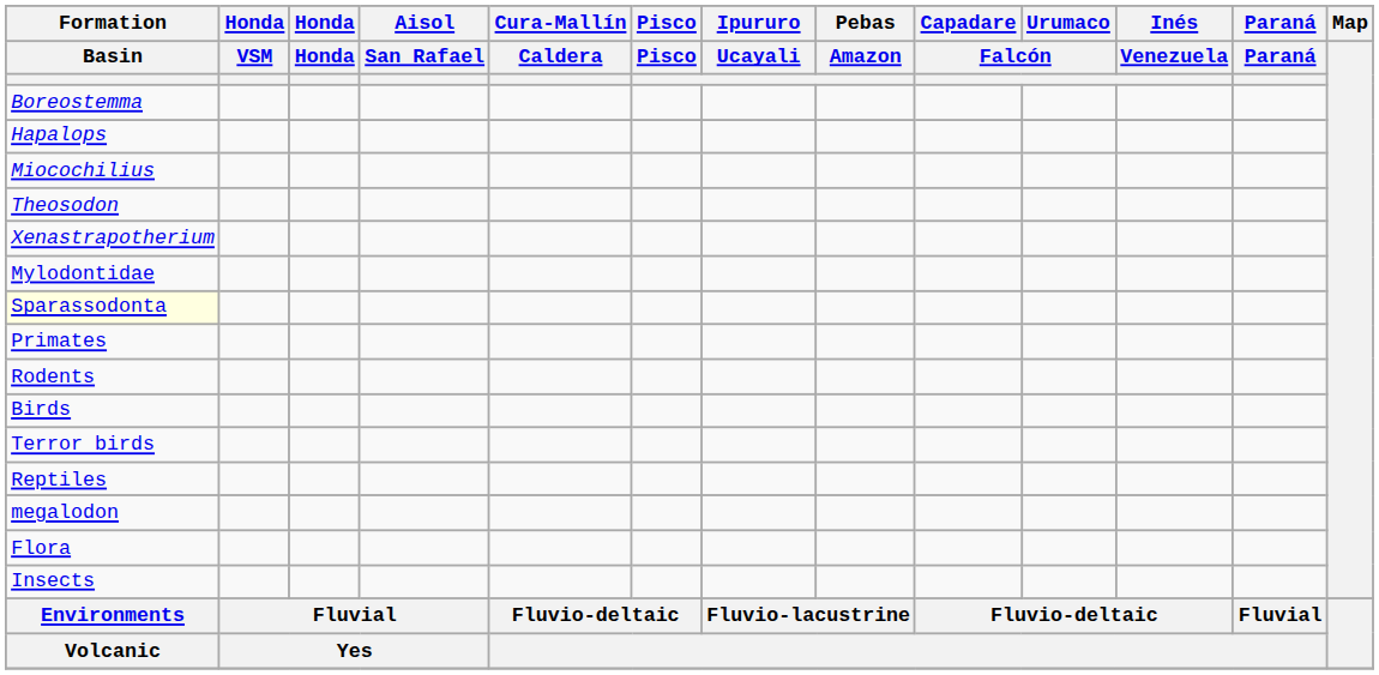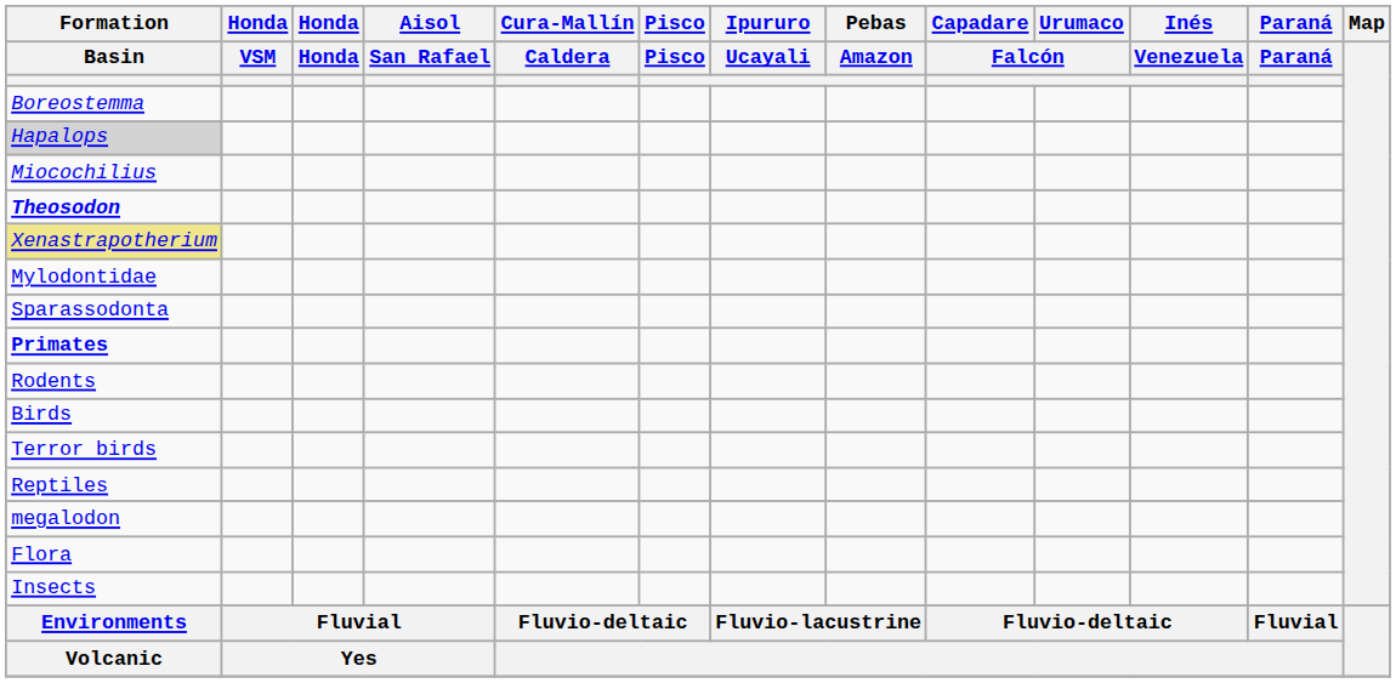Hapalops | Formation / Basin: no background -> lightgrey background
Theosodon | Formation / Basin: normal -> bold
Xenastrapotherium | Formation / Basin: no background -> khaki background
Sparassodonta | Formation / Basin: lightyellow background -> no background
Primates | Formation / Basin: normal -> bold
